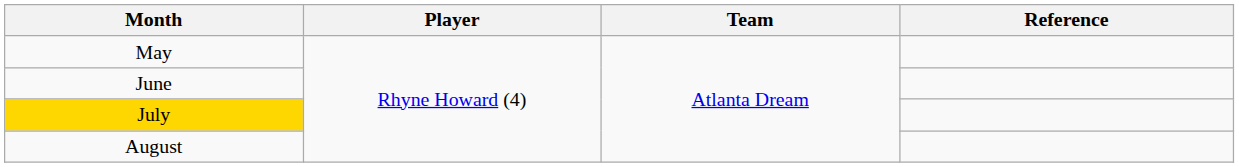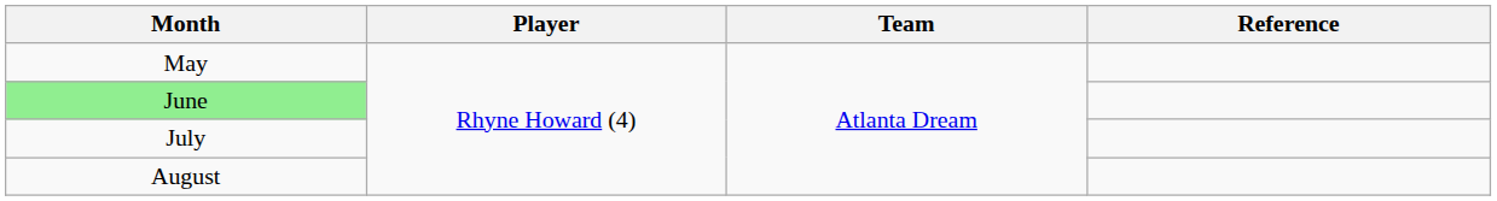June | Month: no background -> lightgreen background
July | Month: gold background -> no background
